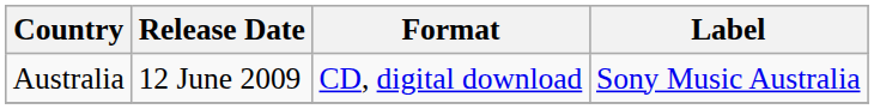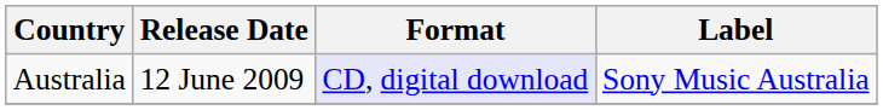Australia | Format: no background -> lavender background
